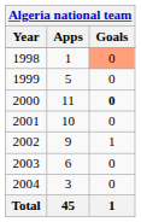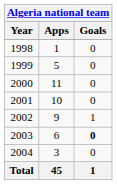1998 | Goals: lightsalmon background -> no background
2000 | Goals: bold -> normal
2003 | Goals: normal -> bold
